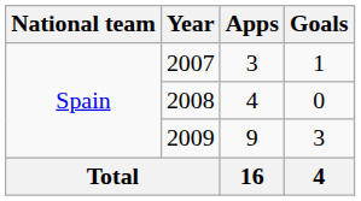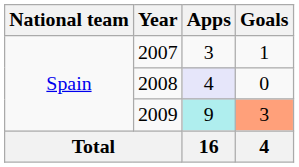2008 | Apps: no background -> lavender background
2009 | Apps: no background -> paleturquoise background
2009 | Goals: no background -> lightsalmon background
